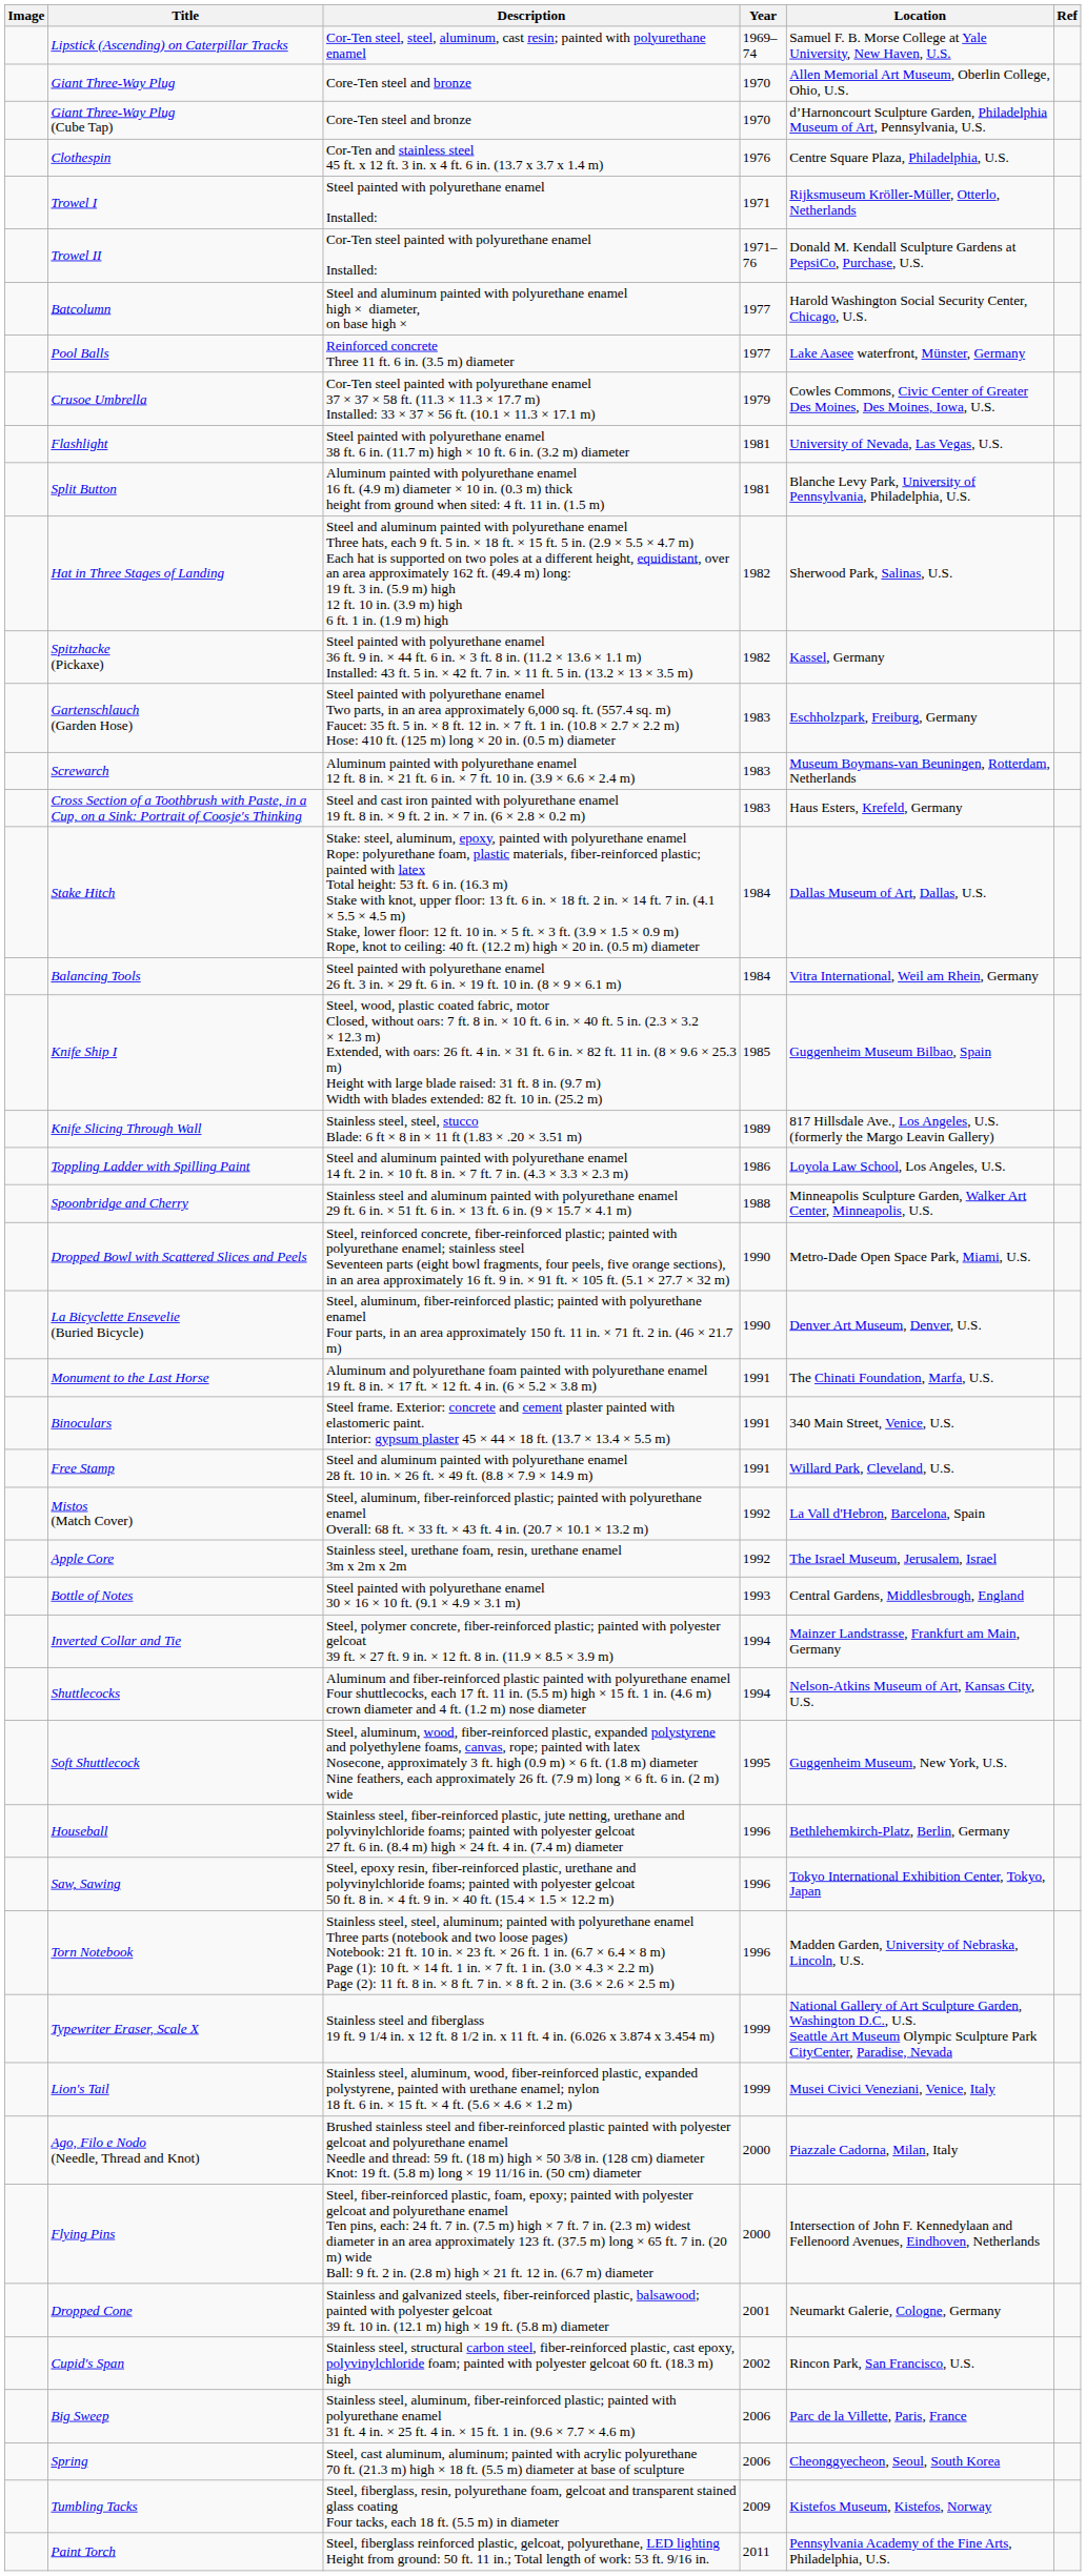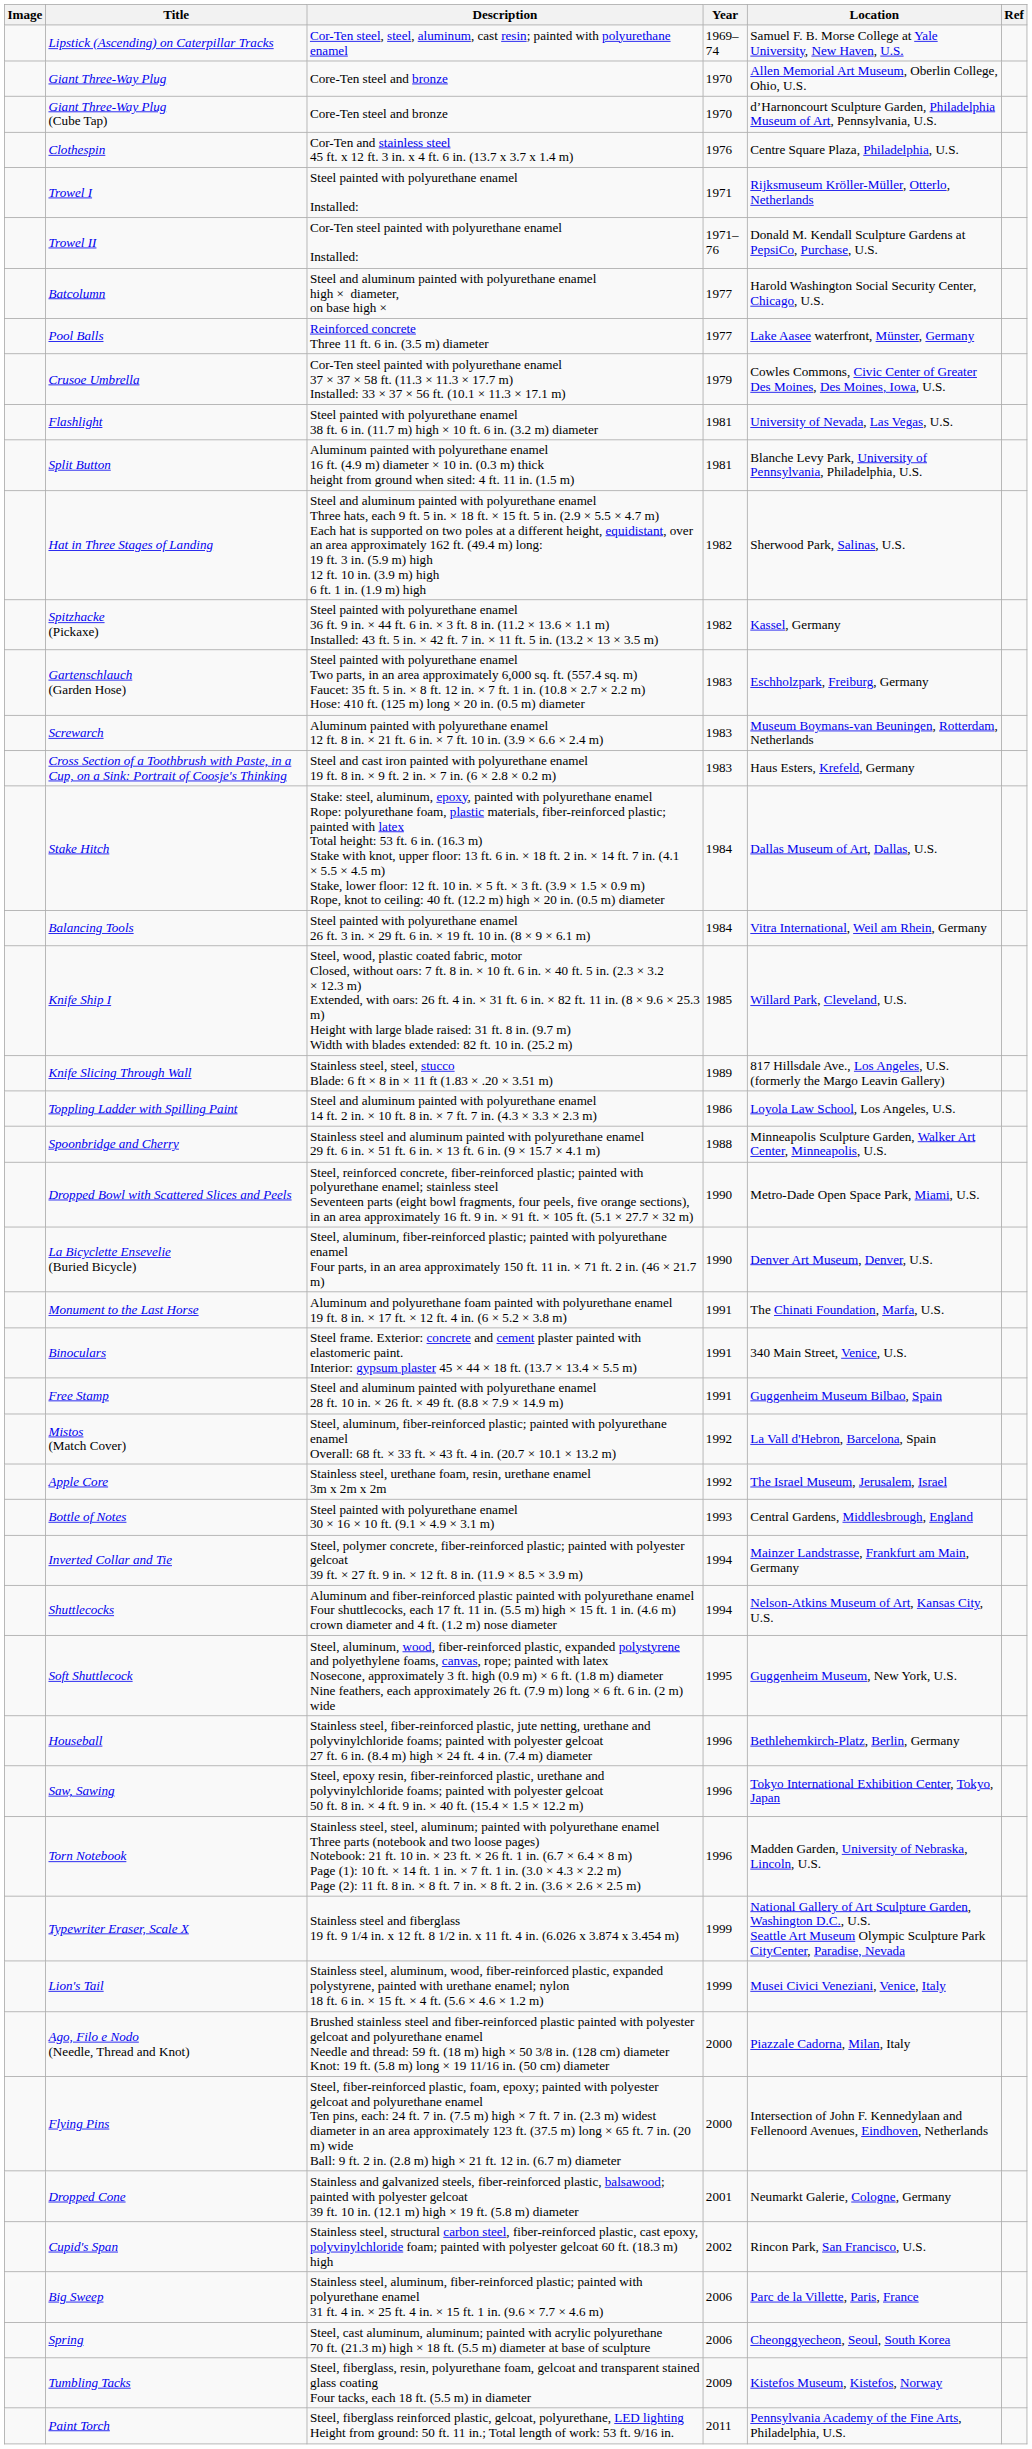Knife Ship I | Location: Guggenheim Museum Bilbao, Spain -> Willard Park, Cleveland, U.S.
Free Stamp | Location: Willard Park, Cleveland, U.S. -> Guggenheim Museum Bilbao, Spain
